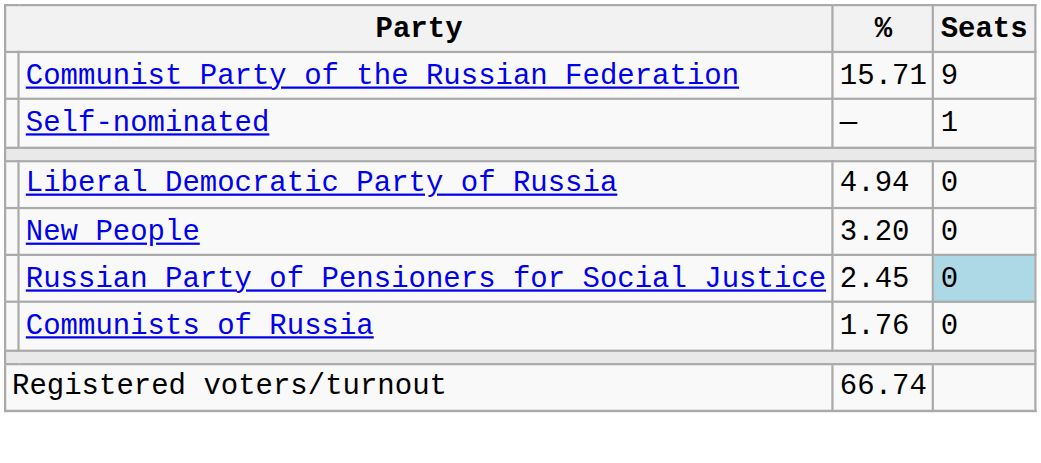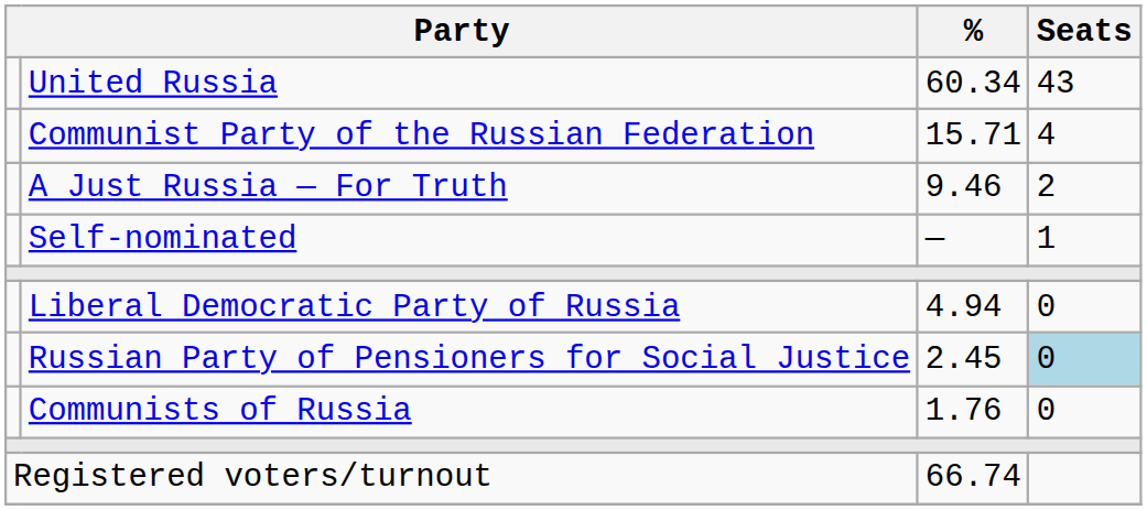+ row: United Russia | 60.34 | 43
Communist Party of the Russian Federation | Seats: 9 -> 4
+ row: A Just Russia — For Truth | 9.46 | 2
- row: New People | 3.20 | 0
